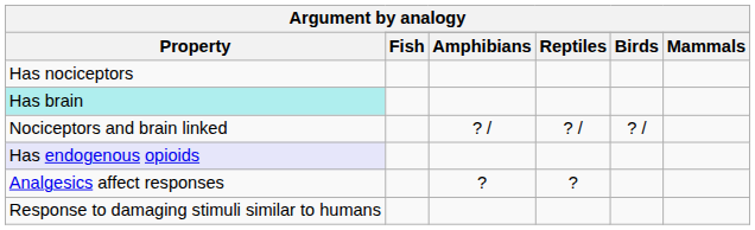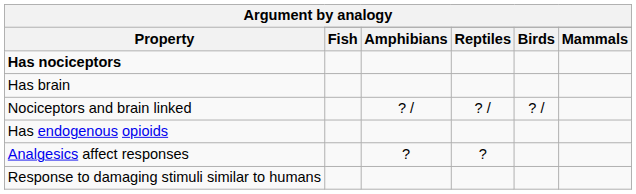Has nociceptors | Property: normal -> bold
Has brain | Property: paleturquoise background -> no background
Has endogenous opioids | Property: lavender background -> no background
